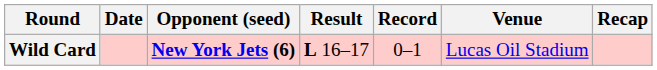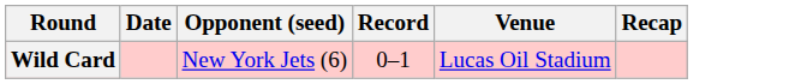- column: Result | L 16–17
Wild Card | Opponent (seed): bold -> normal
